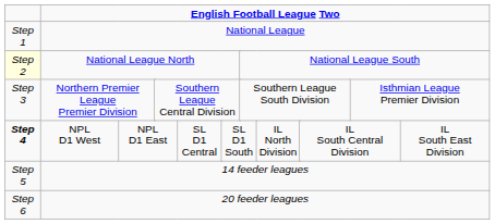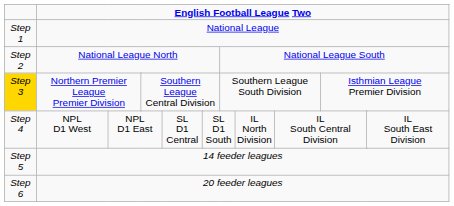Step 2 | column 1: lightyellow background -> no background
Step 3 | column 1: no background -> gold background
Step 4 | column 1: bold -> normal
